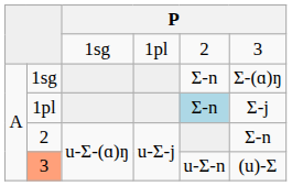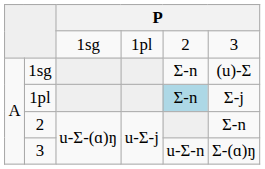row 3 | column 6: Σ-(ɑ)ŋ -> (u)-Σ
row 6 | column 2: lightsalmon background -> no background
row 6 | column 6: (u)-Σ -> Σ-(ɑ)ŋ
